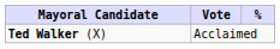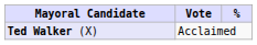Ted Walker (X) | Mayoral Candidate: no background -> lavender background
